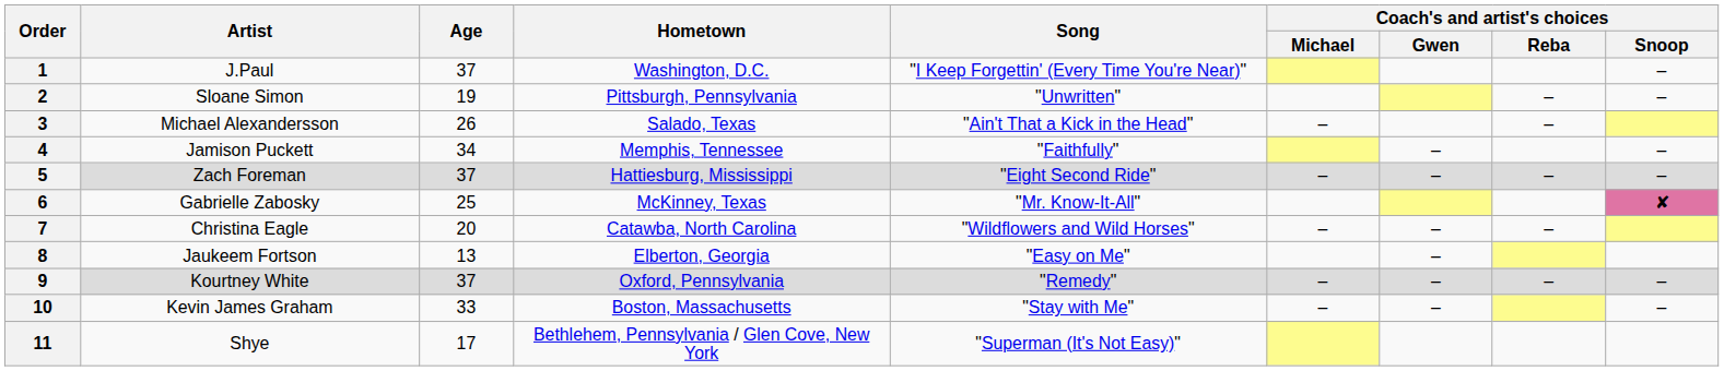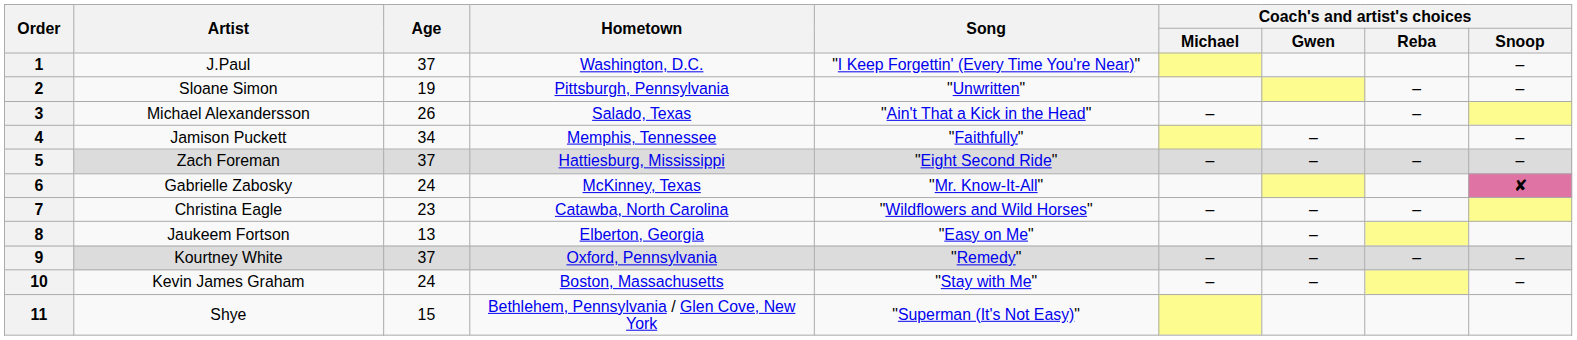6 | Age: 25 -> 24
7 | Age: 20 -> 23
10 | Age: 33 -> 24
11 | Age: 17 -> 15
